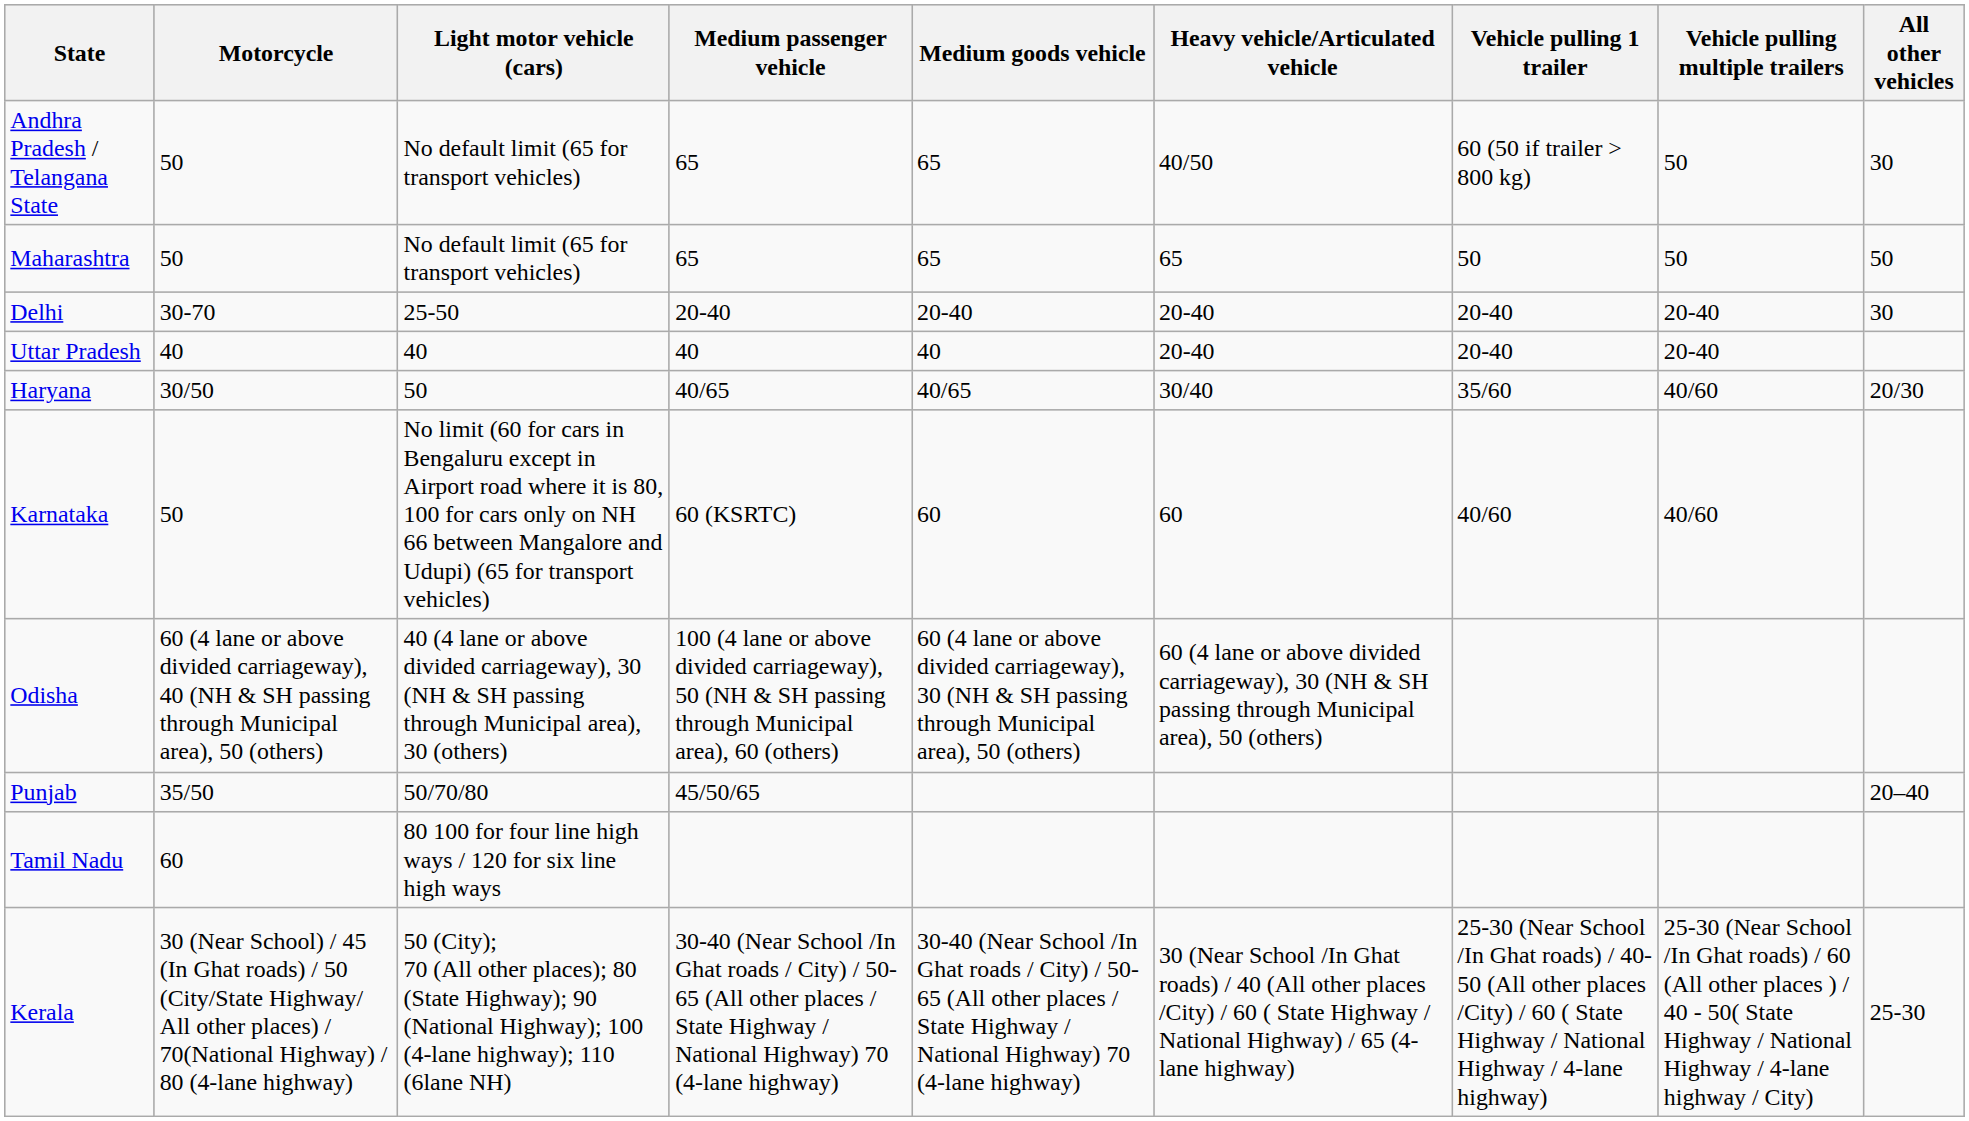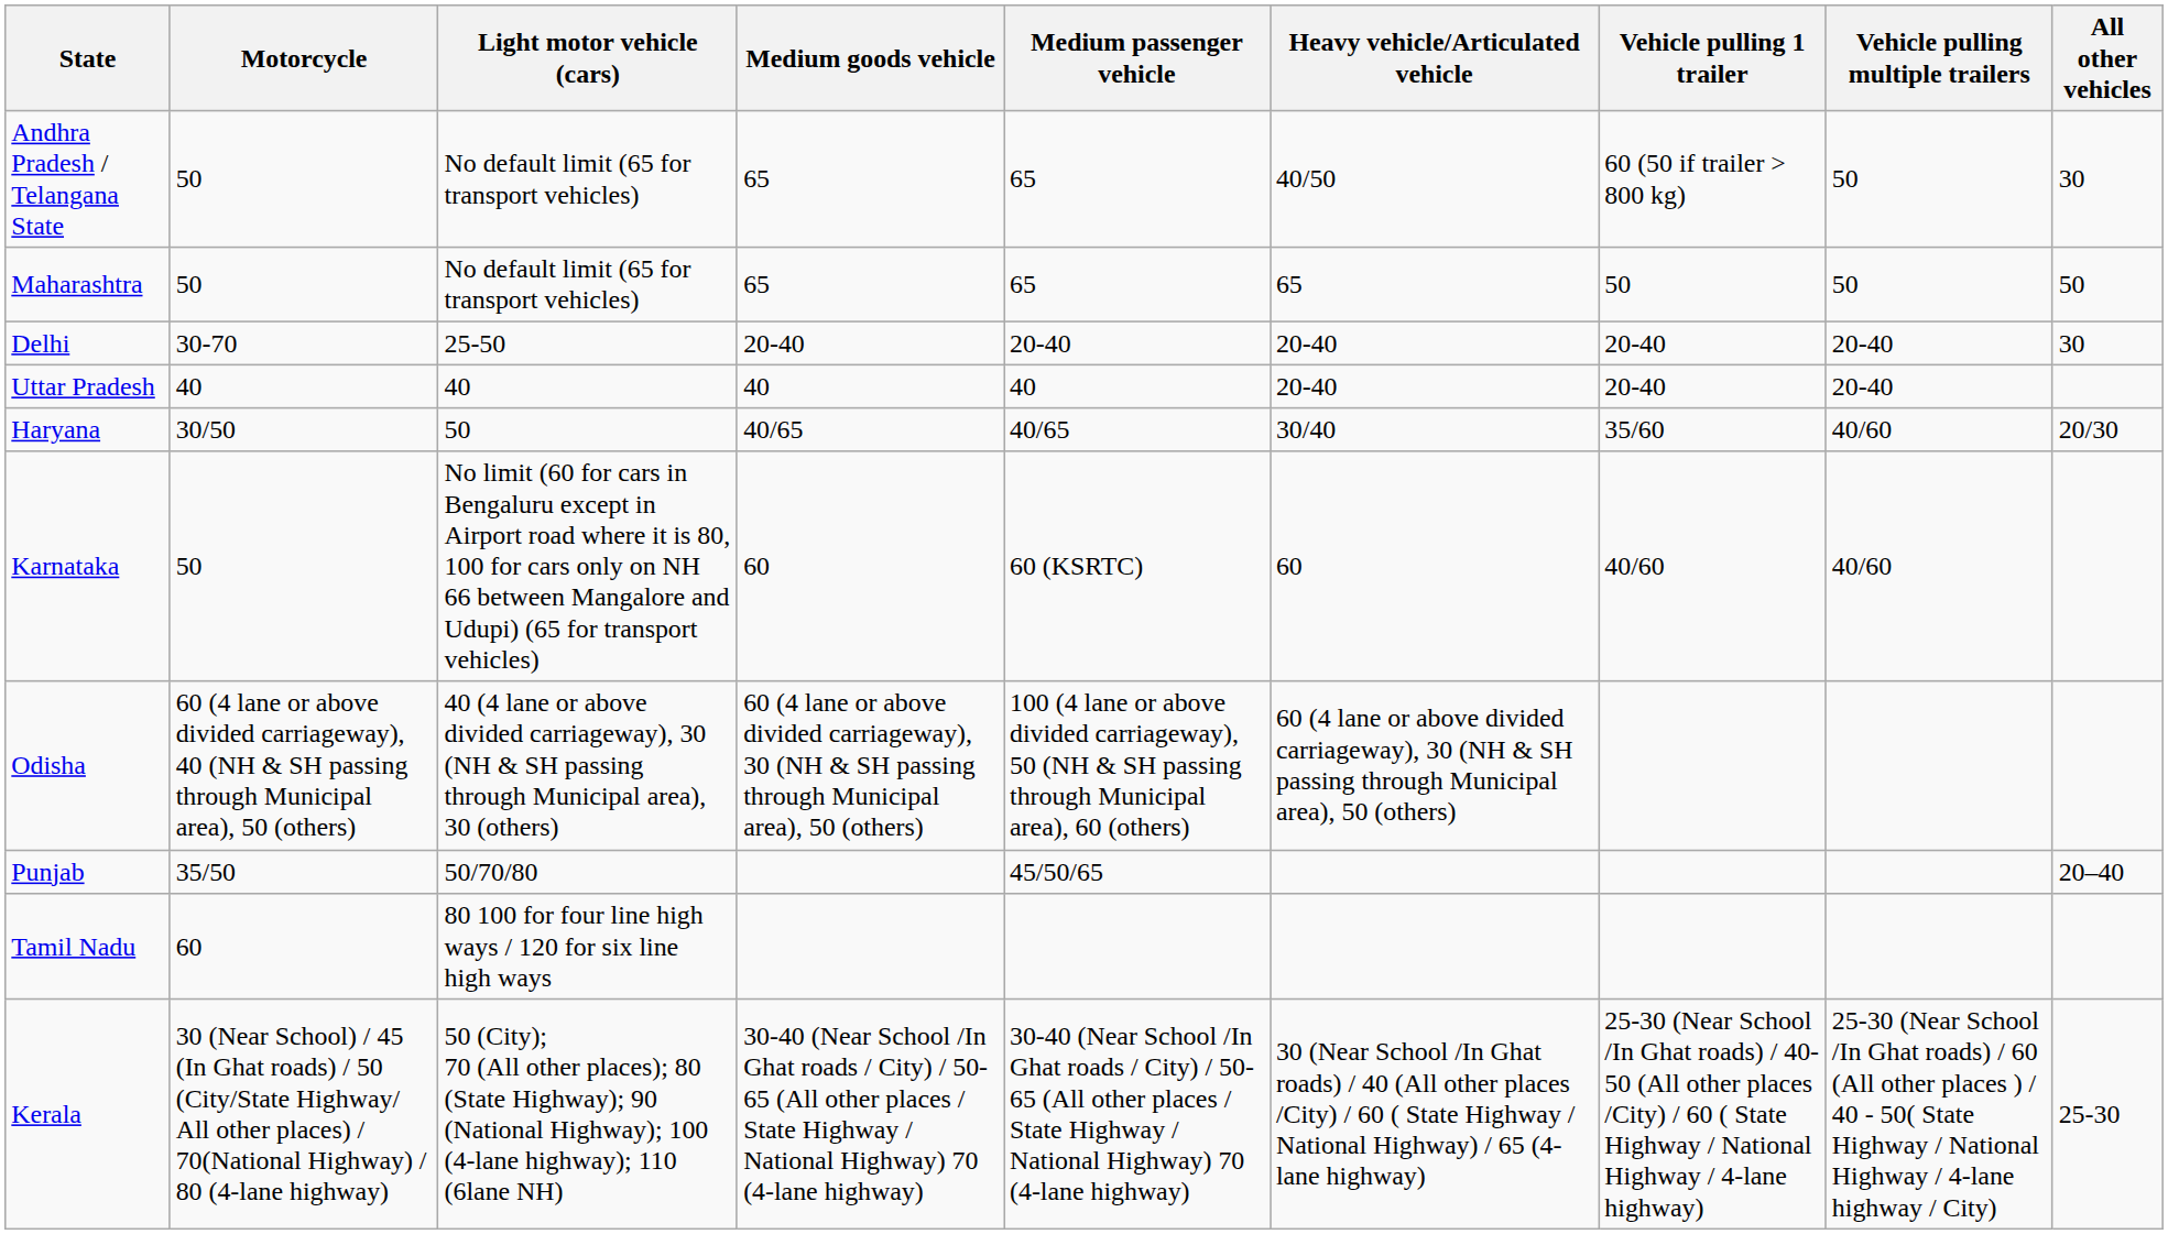columns swapped: Medium passenger vehicle <-> Medium goods vehicle
